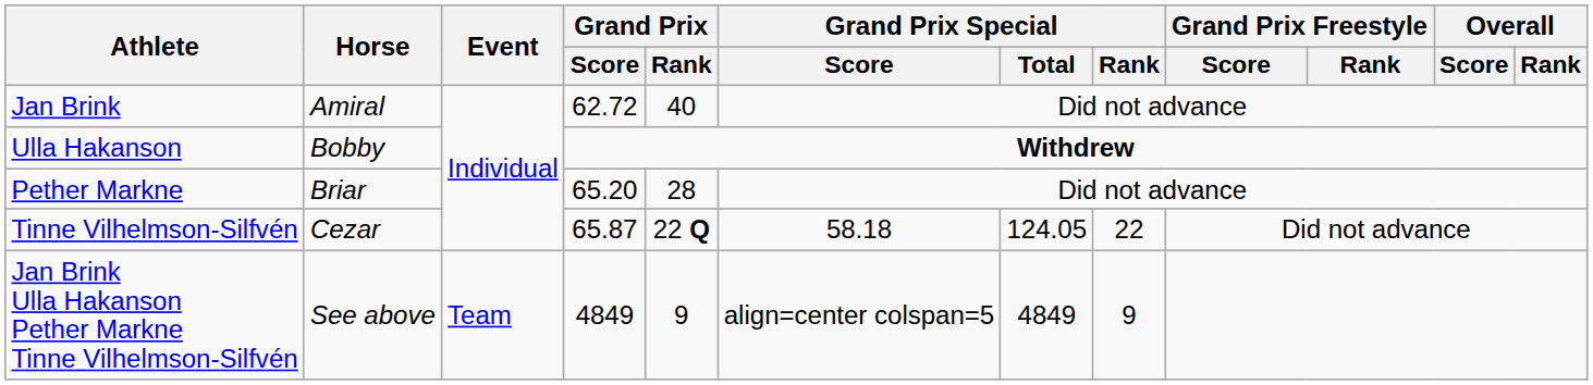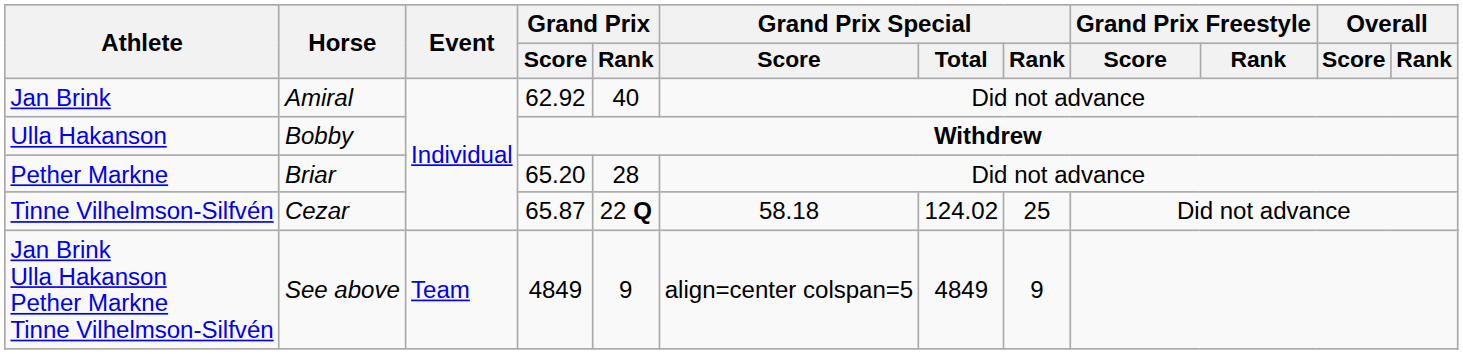Jan Brink | Grand Prix / Score: 62.72 -> 62.92
Tinne Vilhelmson-Silfvén | Grand Prix Special / Total: 124.05 -> 124.02
Tinne Vilhelmson-Silfvén | Grand Prix Special / Rank: 22 -> 25
